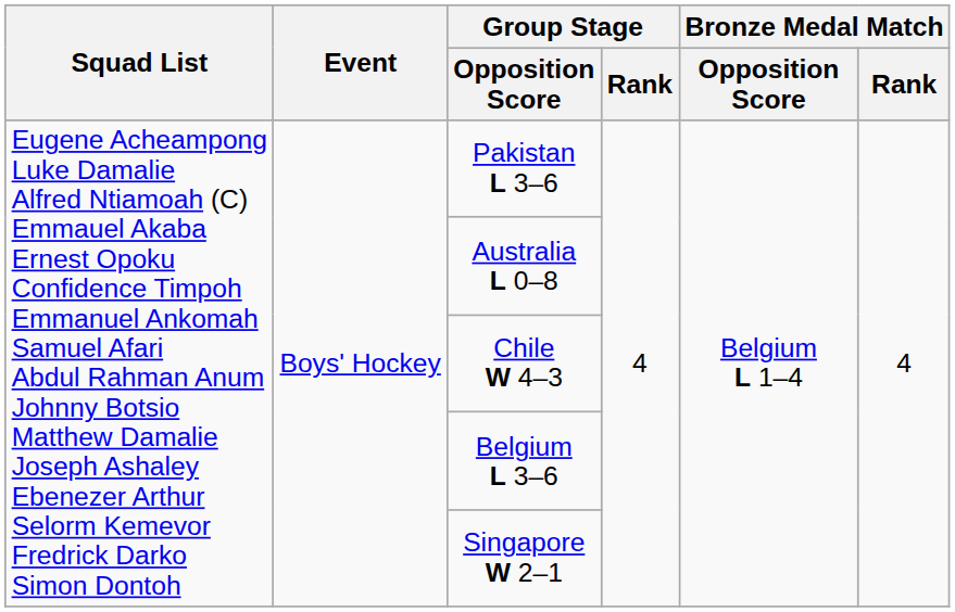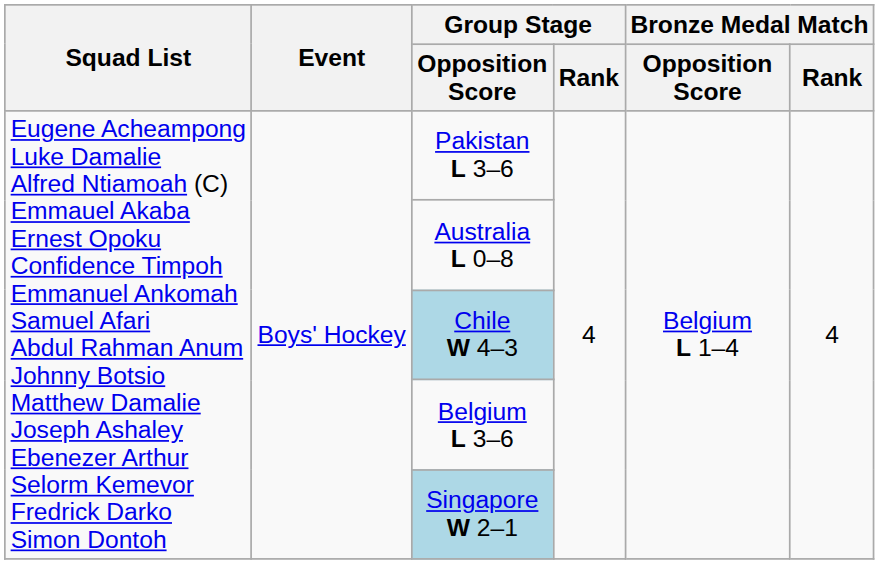Chile W 4–3 | Group Stage / Opposition Score: no background -> lightblue background
Singapore W 2–1 | Group Stage / Opposition Score: no background -> lightblue background
